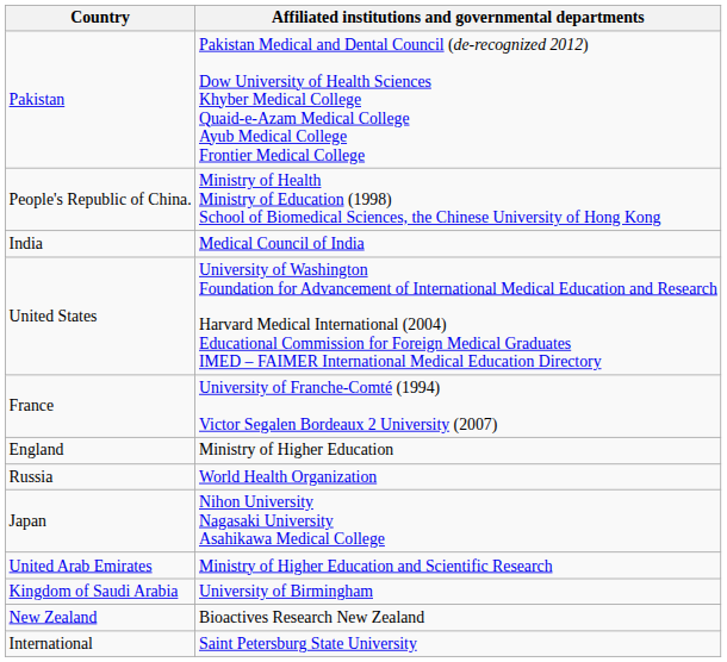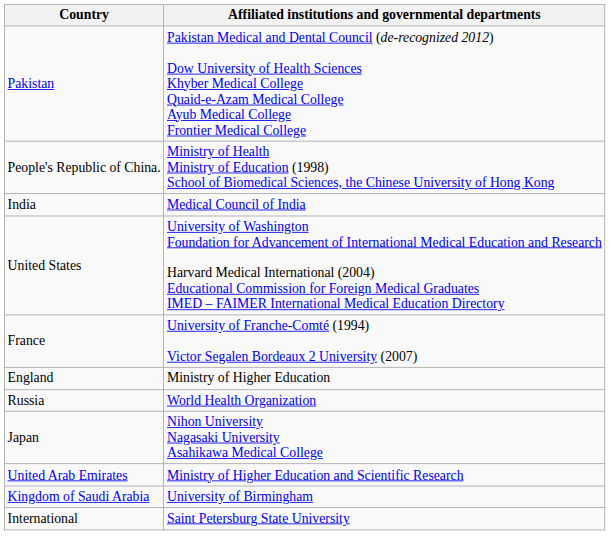- row: New Zealand | Bioactives Research New Zealand
